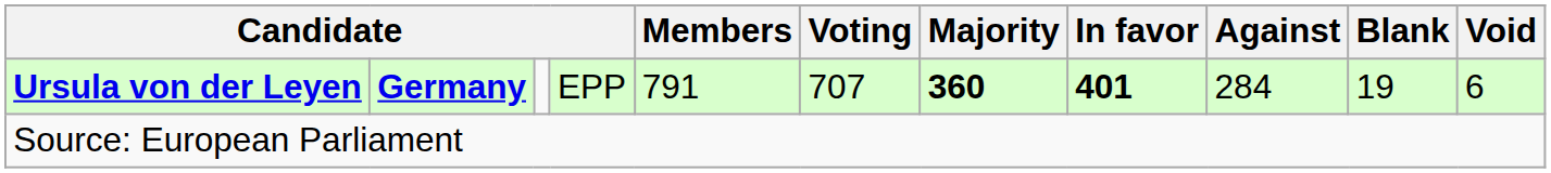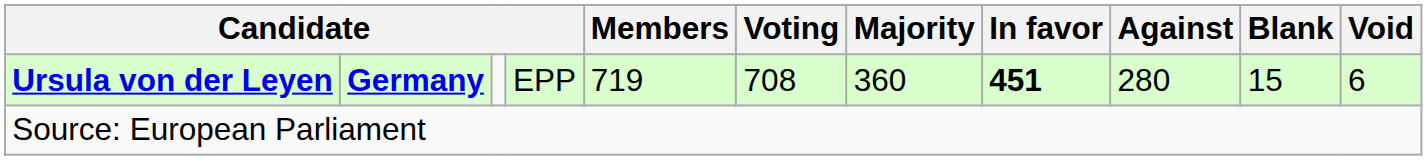Ursula von der Leyen | Members: 791 -> 719
Ursula von der Leyen | Voting: 707 -> 708
Ursula von der Leyen | Majority: bold -> normal
Ursula von der Leyen | In favor: 401 -> 451
Ursula von der Leyen | Against: 284 -> 280
Ursula von der Leyen | Blank: 19 -> 15
